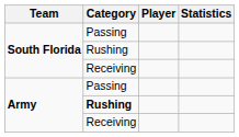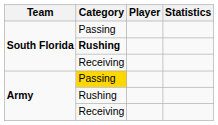South Florida / Rushing | Category: normal -> bold
Army / Passing | Category: no background -> gold background
Army / Rushing | Category: bold -> normal
